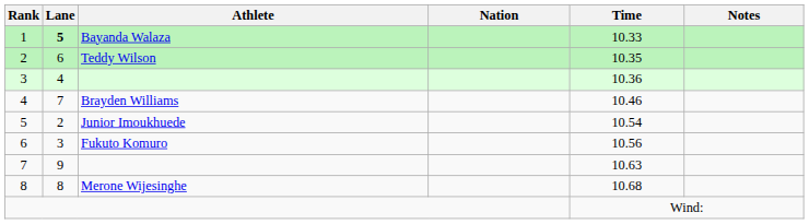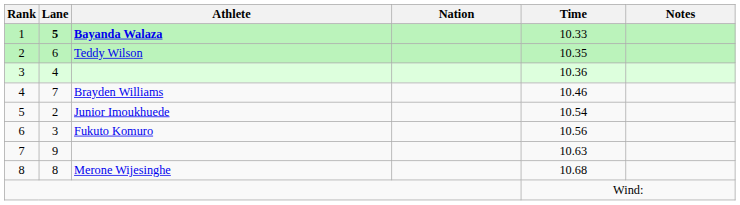1 | Athlete: normal -> bold
